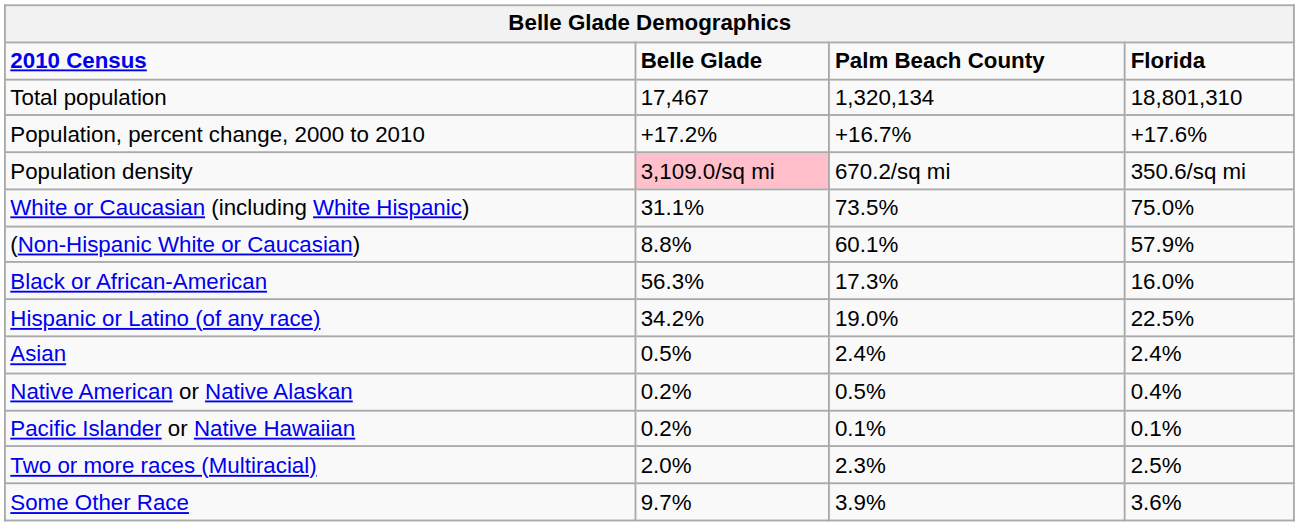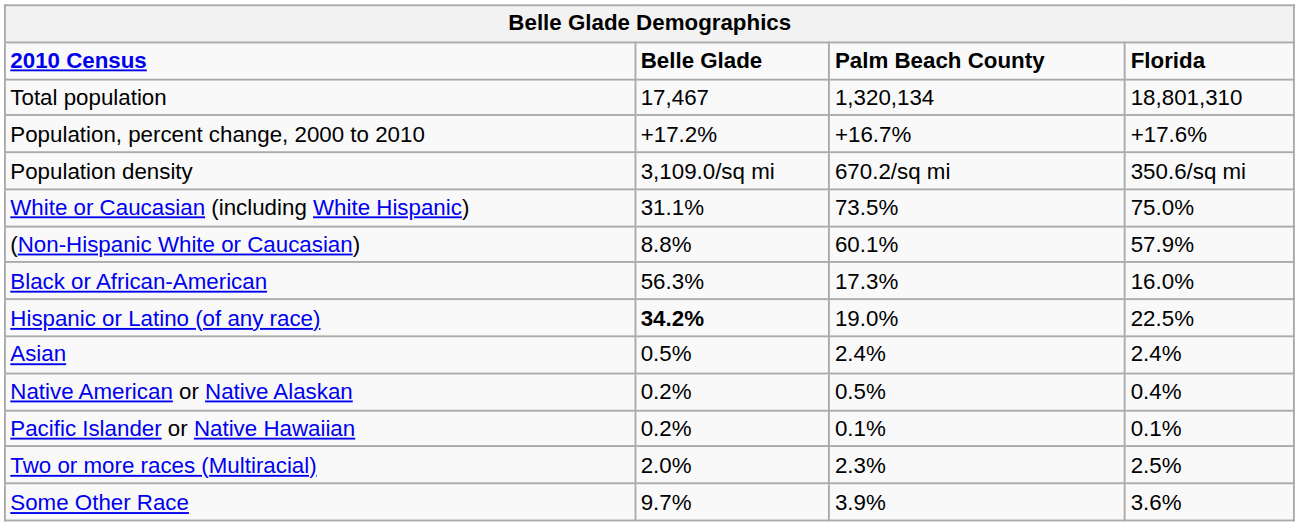Population density | Belle Glade: pink background -> no background
Hispanic or Latino (of any race) | Belle Glade: normal -> bold
